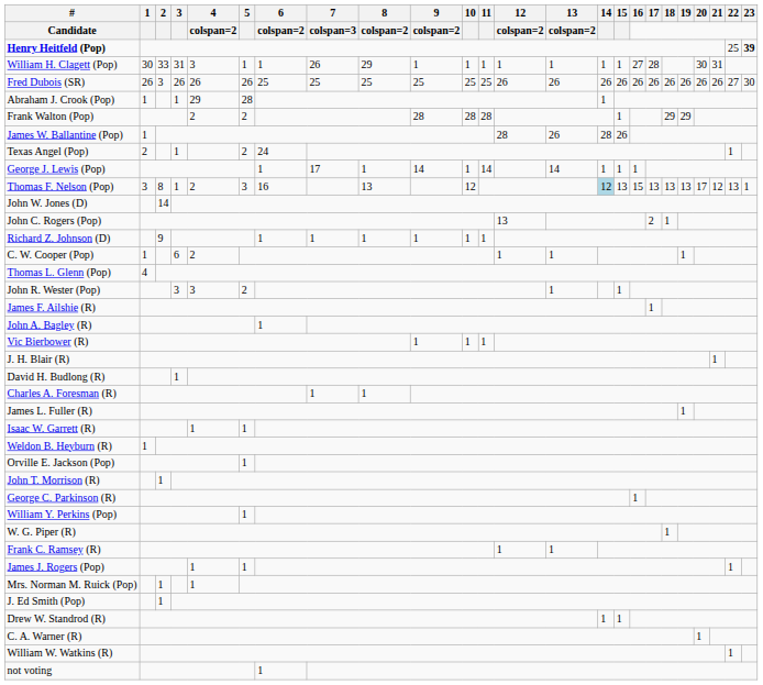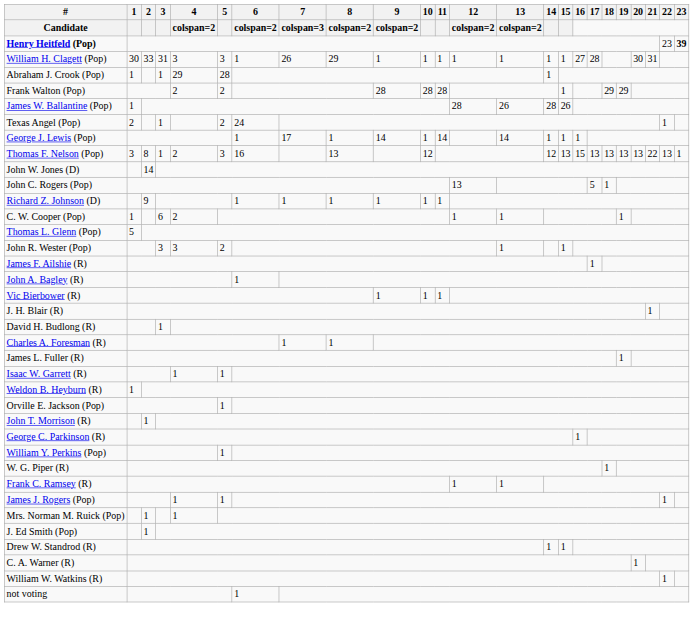Henry Heitfeld (Pop) | 22: 25 -> 23
William H. Clagett (Pop) | 5: 1 -> 3
- row: Fred Dubois (SR) | 26 | 3 | 26 | 26 | 26 | 25 | 25 | 25 | 25 | 25 | 25 | 26 | 26 | 26 | 26 | 26 | 26 | 26 | 26 | 26 | 26 | 27 | 30
Thomas F. Nelson (Pop) | 14: lightblue background -> no background
Thomas F. Nelson (Pop) | 20: 17 -> 13
Thomas F. Nelson (Pop) | 21: 12 -> 22
John C. Rogers (Pop) | 17: 2 -> 5
Thomas L. Glenn (Pop) | 1: 4 -> 5
